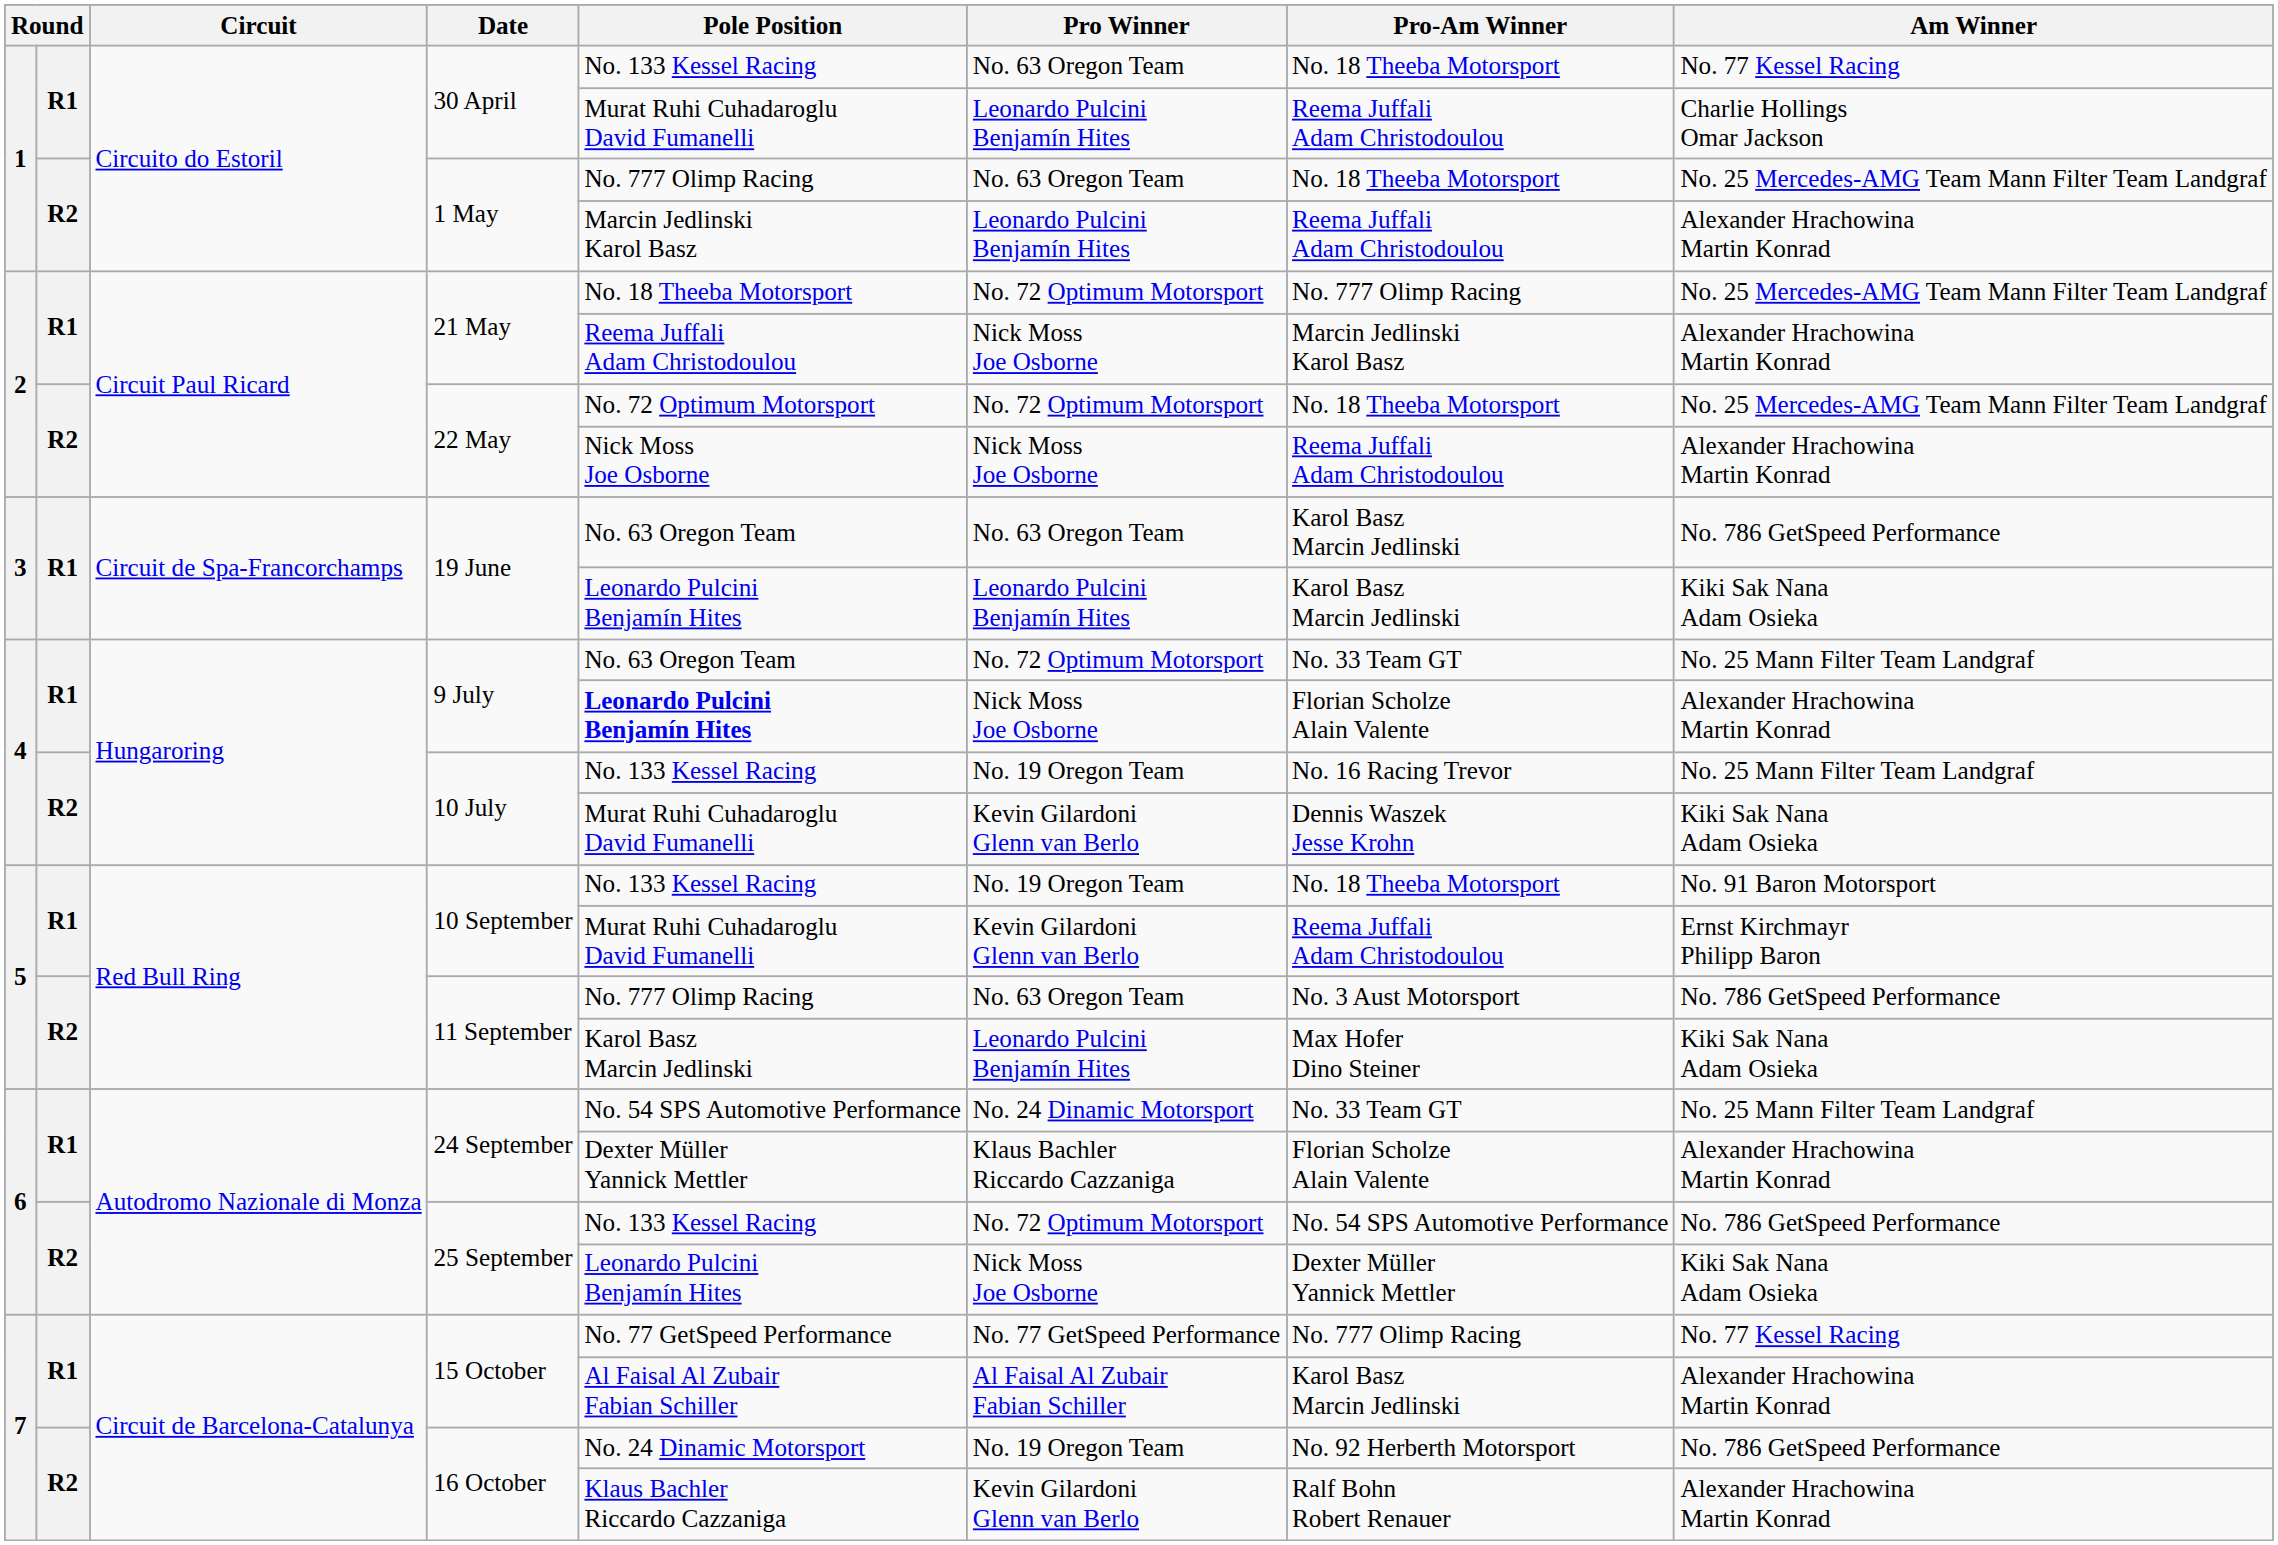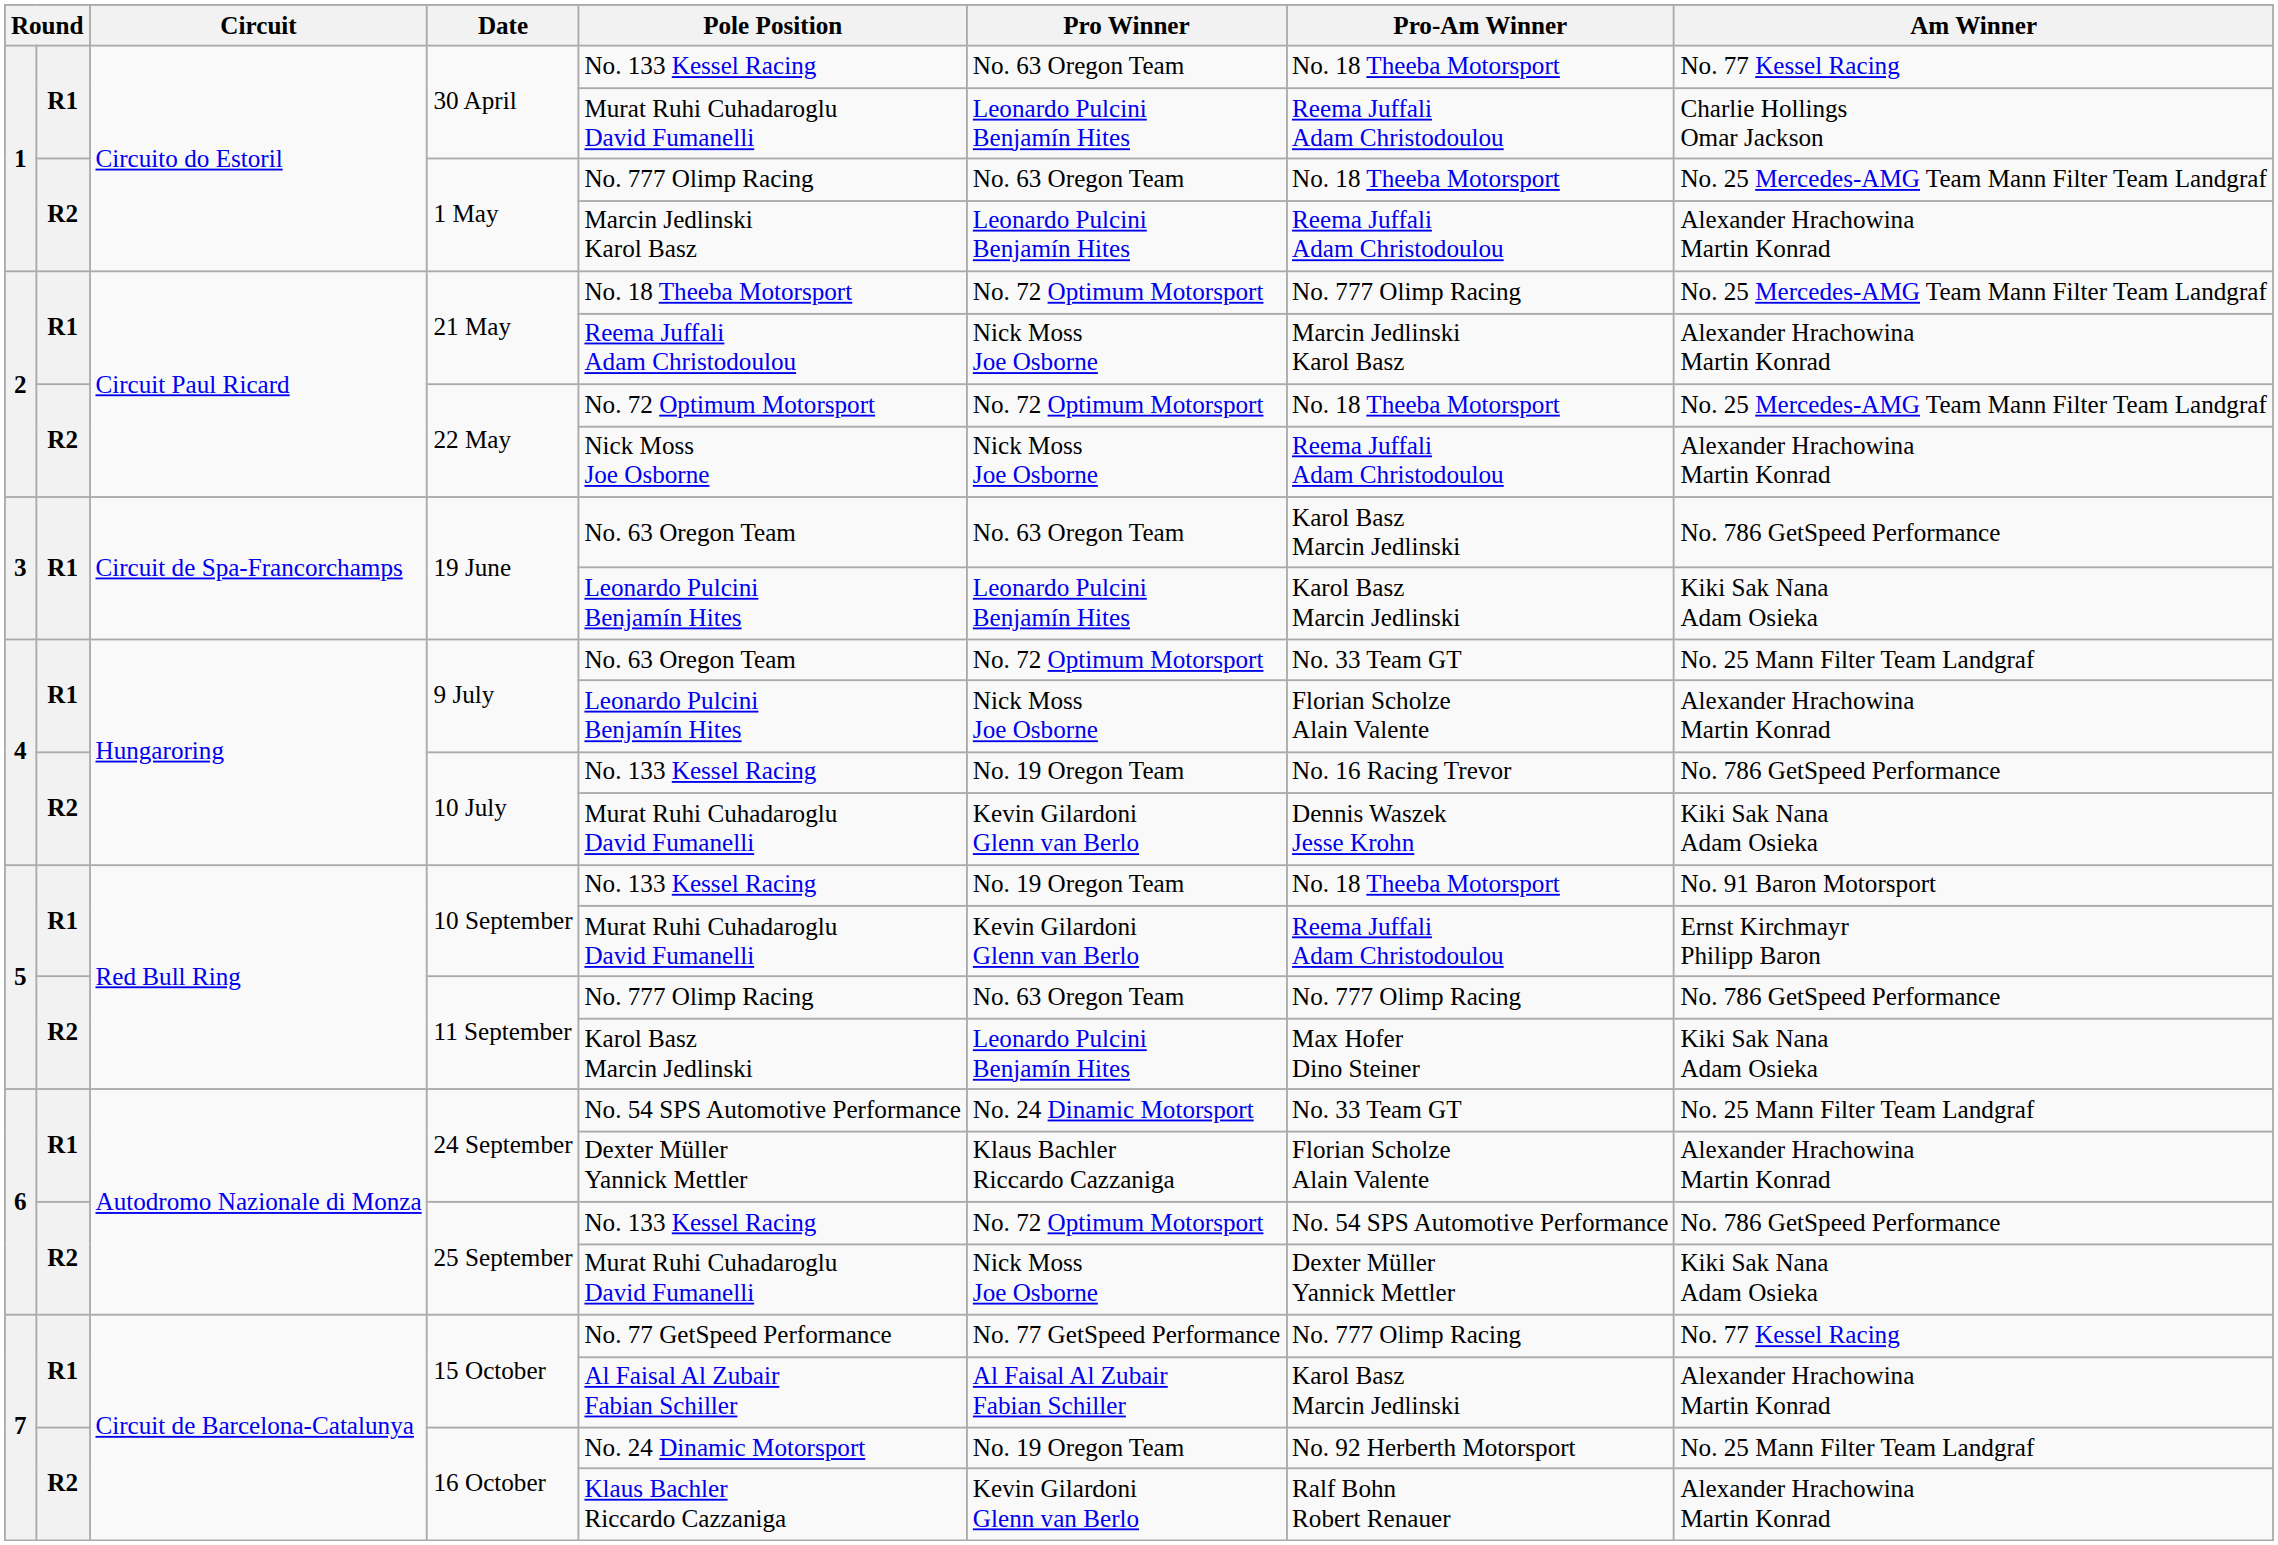row 13 | Pole Position: bold -> normal
row 14 | Am Winner: No. 25 Mann Filter Team Landgraf -> No. 786 GetSpeed Performance
row 18 | Pro-Am Winner: No. 3 Aust Motorsport -> No. 777 Olimp Racing
row 23 | Pole Position: Leonardo Pulcini Benjamín Hites -> Murat Ruhi Cuhadaroglu David Fumanelli
row 26 | Am Winner: No. 786 GetSpeed Performance -> No. 25 Mann Filter Team Landgraf
